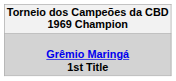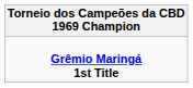row 2 | column 1: lightgrey background -> no background
